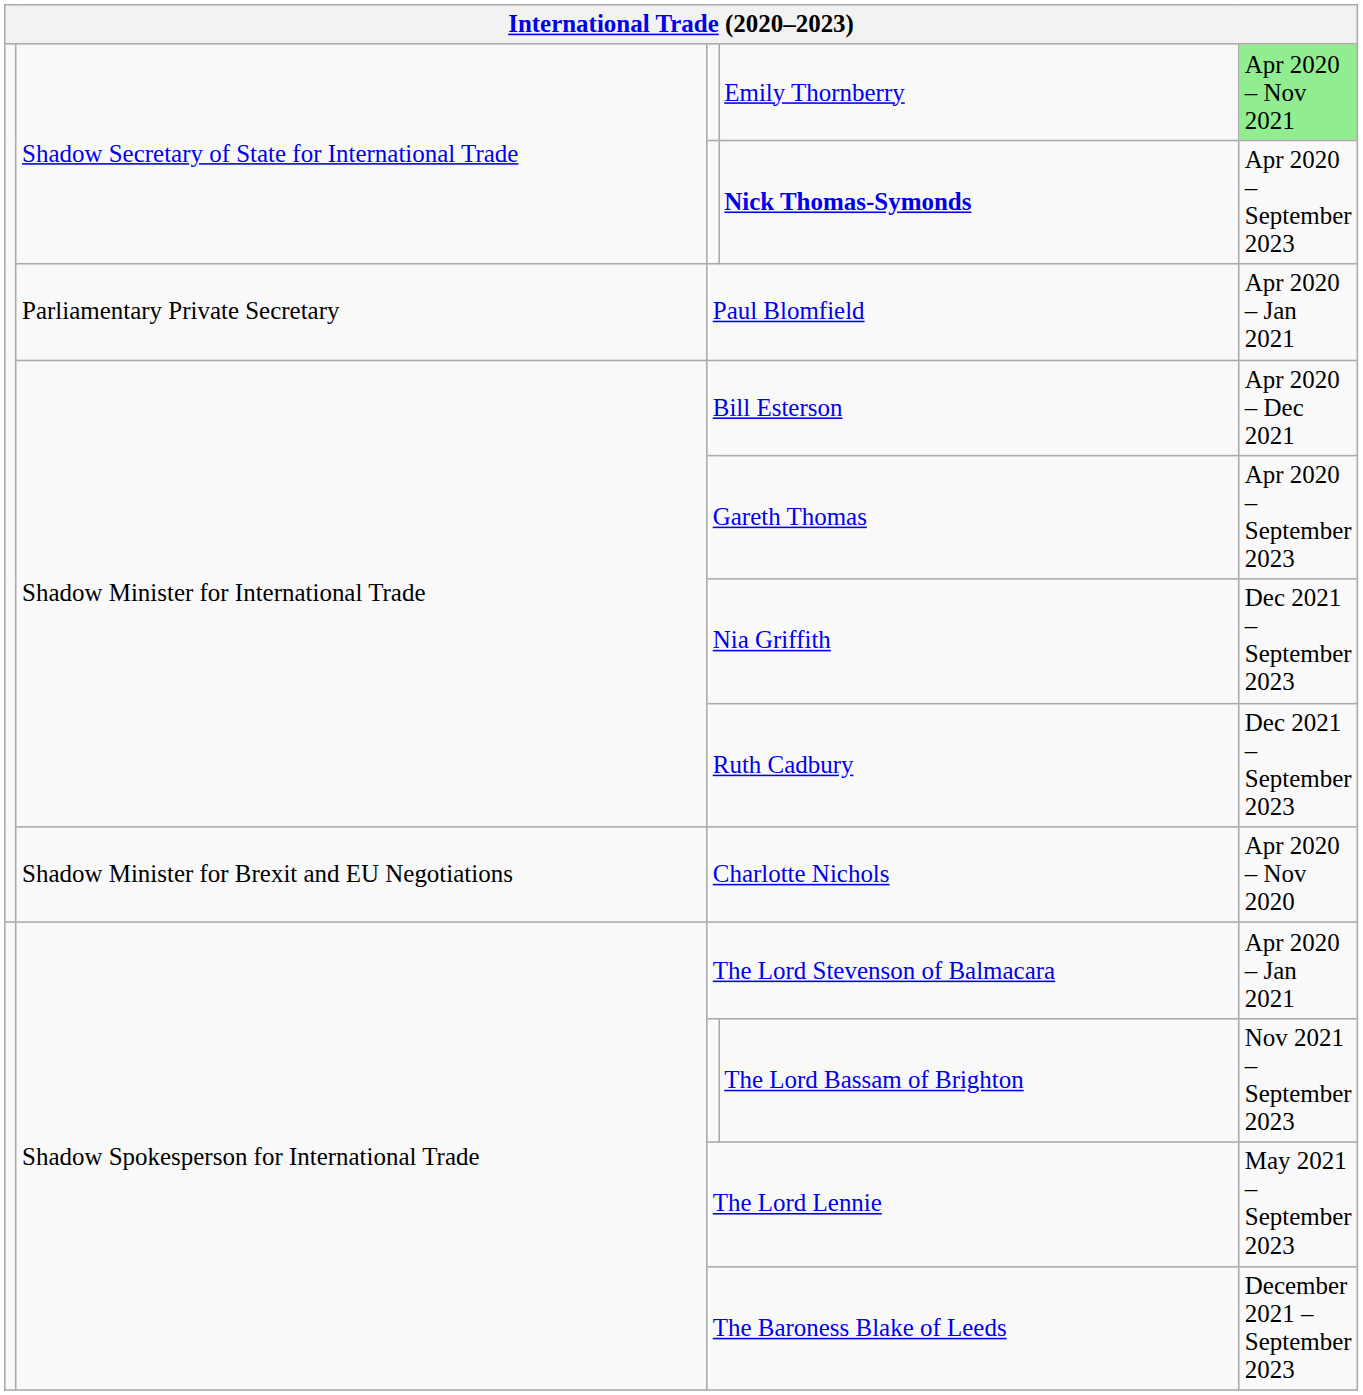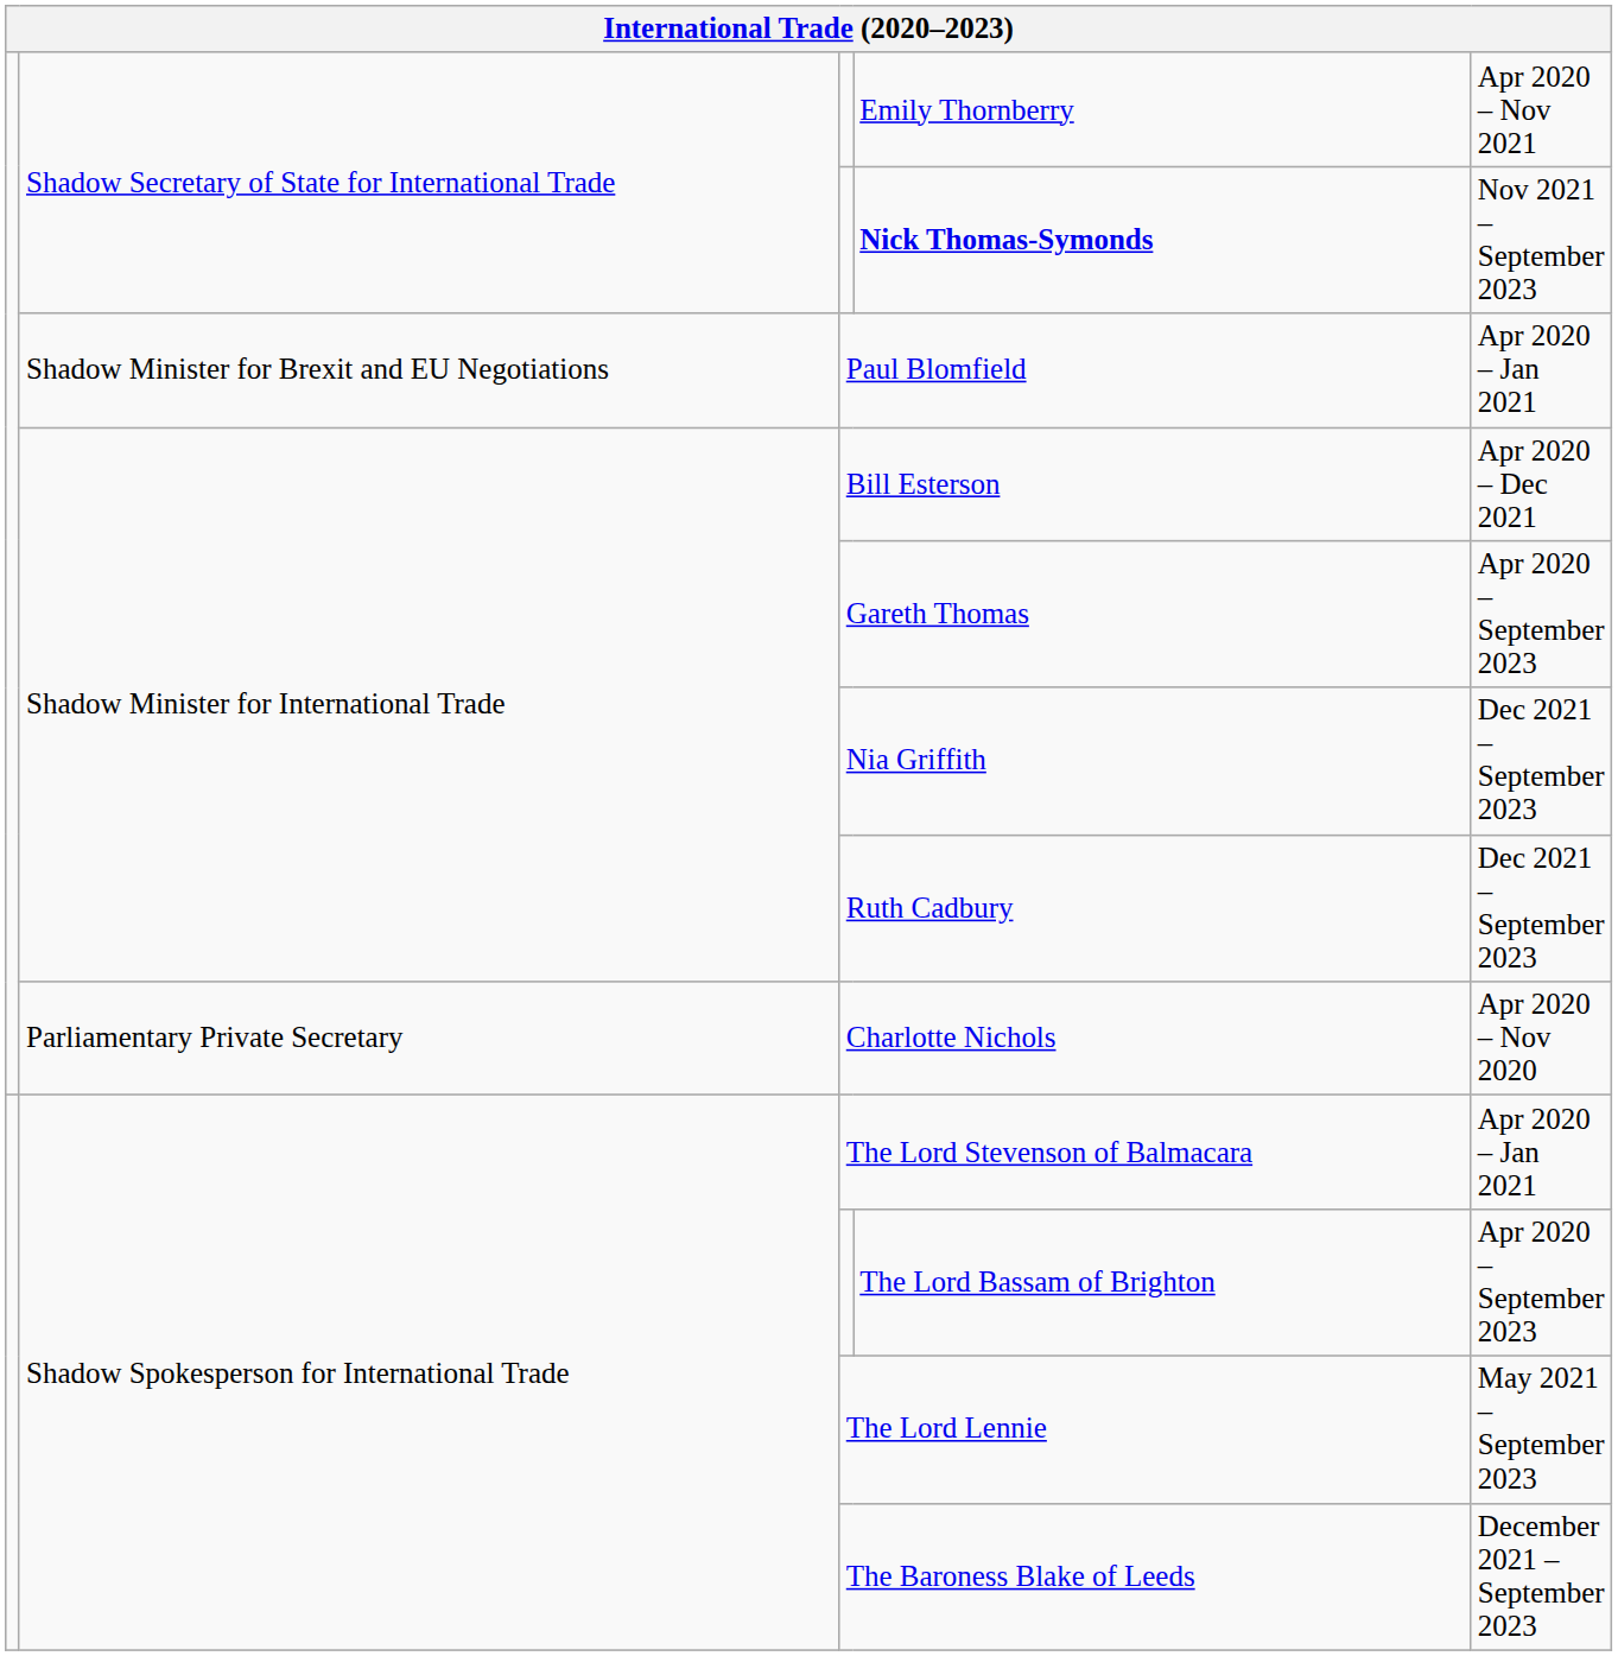Emily Thornberry | column 5: lightgreen background -> no background
Nick Thomas-Symonds | column 5: Apr 2020 – September 2023 -> Nov 2021 – September 2023
Paul Blomfield | column 2: Parliamentary Private Secretary -> Shadow Minister for Brexit and EU Negotiations
Charlotte Nichols | column 2: Shadow Minister for Brexit and EU Negotiations -> Parliamentary Private Secretary
The Lord Bassam of Brighton | column 5: Nov 2021 – September 2023 -> Apr 2020 – September 2023
